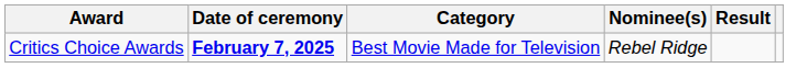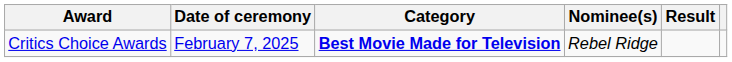Critics Choice Awards | Date of ceremony: bold -> normal
Critics Choice Awards | Category: normal -> bold
